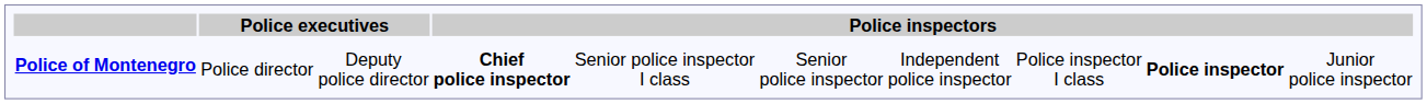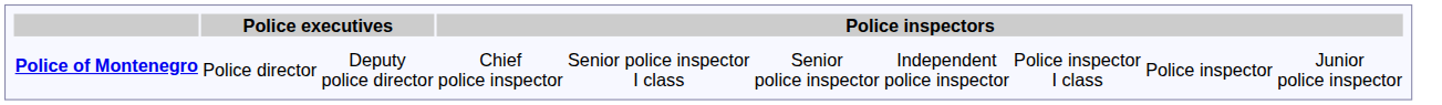Police director | column 4: bold -> normal
Police director | column 9: bold -> normal
